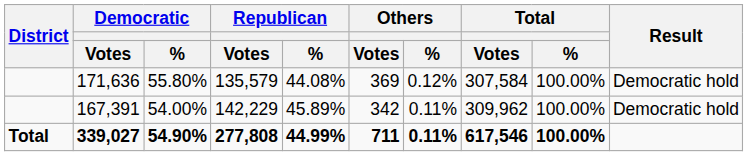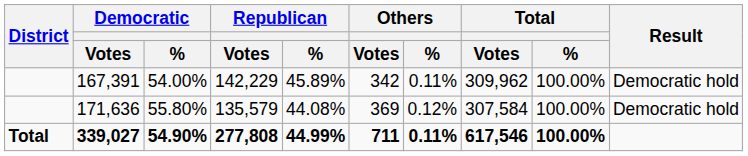rows swapped: 167,391 <-> 171,636
